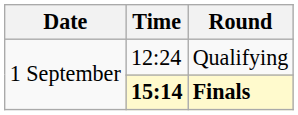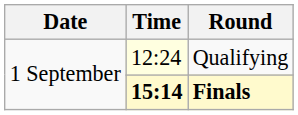Qualifying | Time: no background -> lightyellow background
